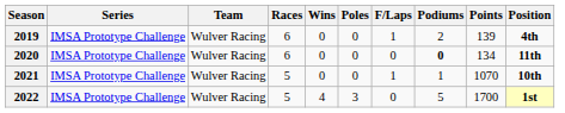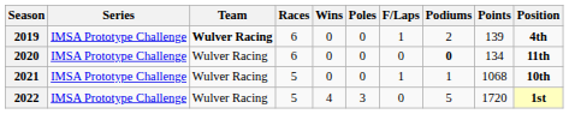2019 | Team: normal -> bold
2021 | Points: 1070 -> 1068
2022 | Points: 1700 -> 1720
